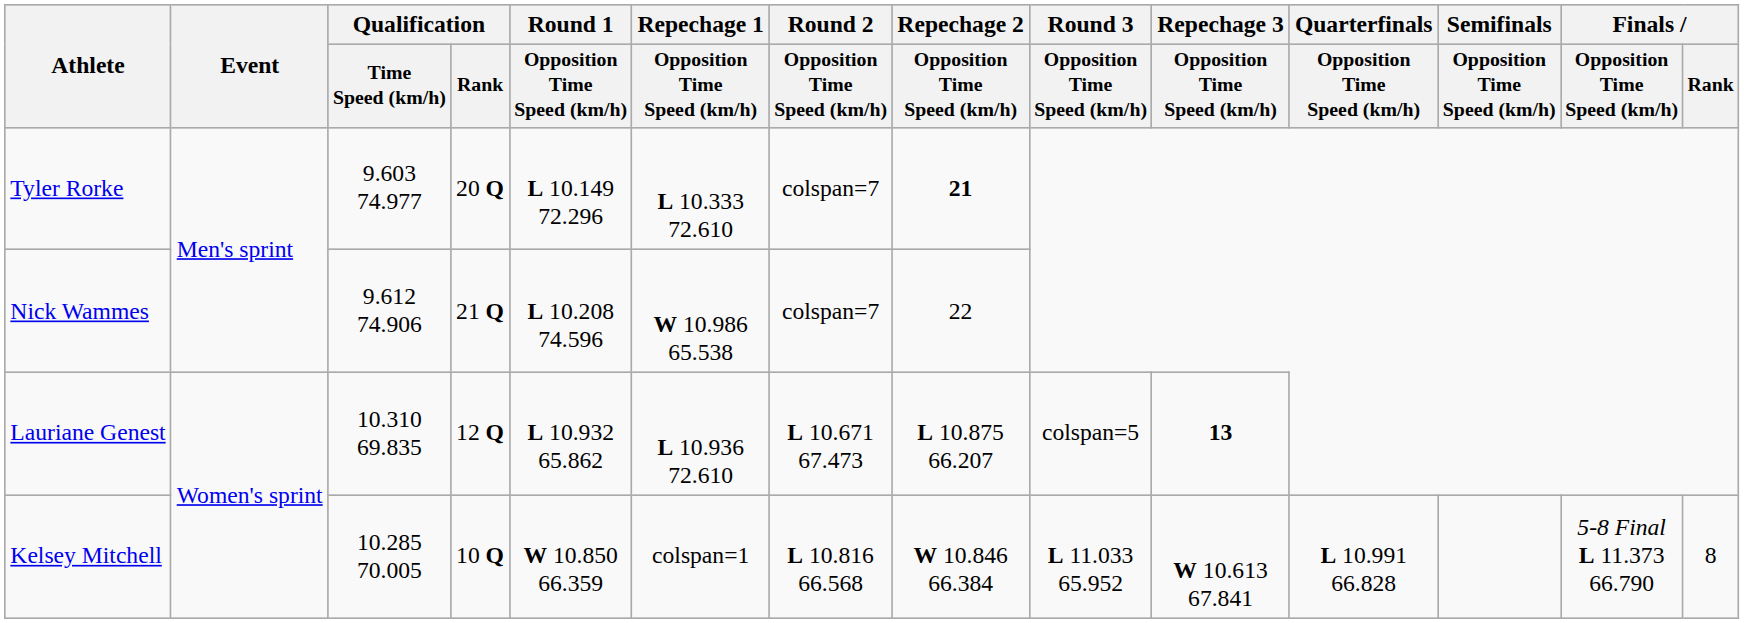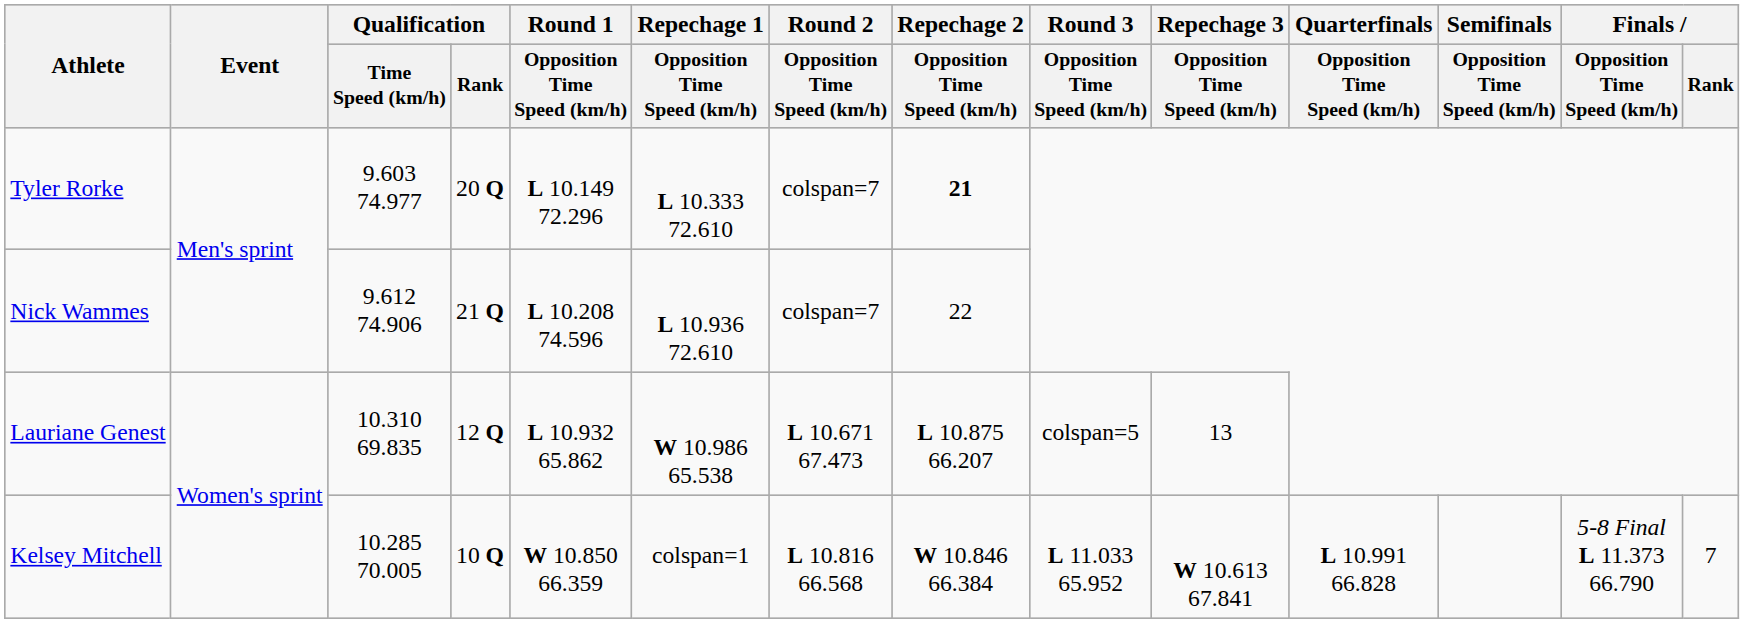Nick Wammes | Repechage 1 / Opposition Time Speed (km/h): W 10.986 65.538 -> L 10.936 72.610
Lauriane Genest | Repechage 1 / Opposition Time Speed (km/h): L 10.936 72.610 -> W 10.986 65.538
Lauriane Genest | Repechage 3 / Opposition Time Speed (km/h): bold -> normal
Kelsey Mitchell | Finals / Rank: 8 -> 7
